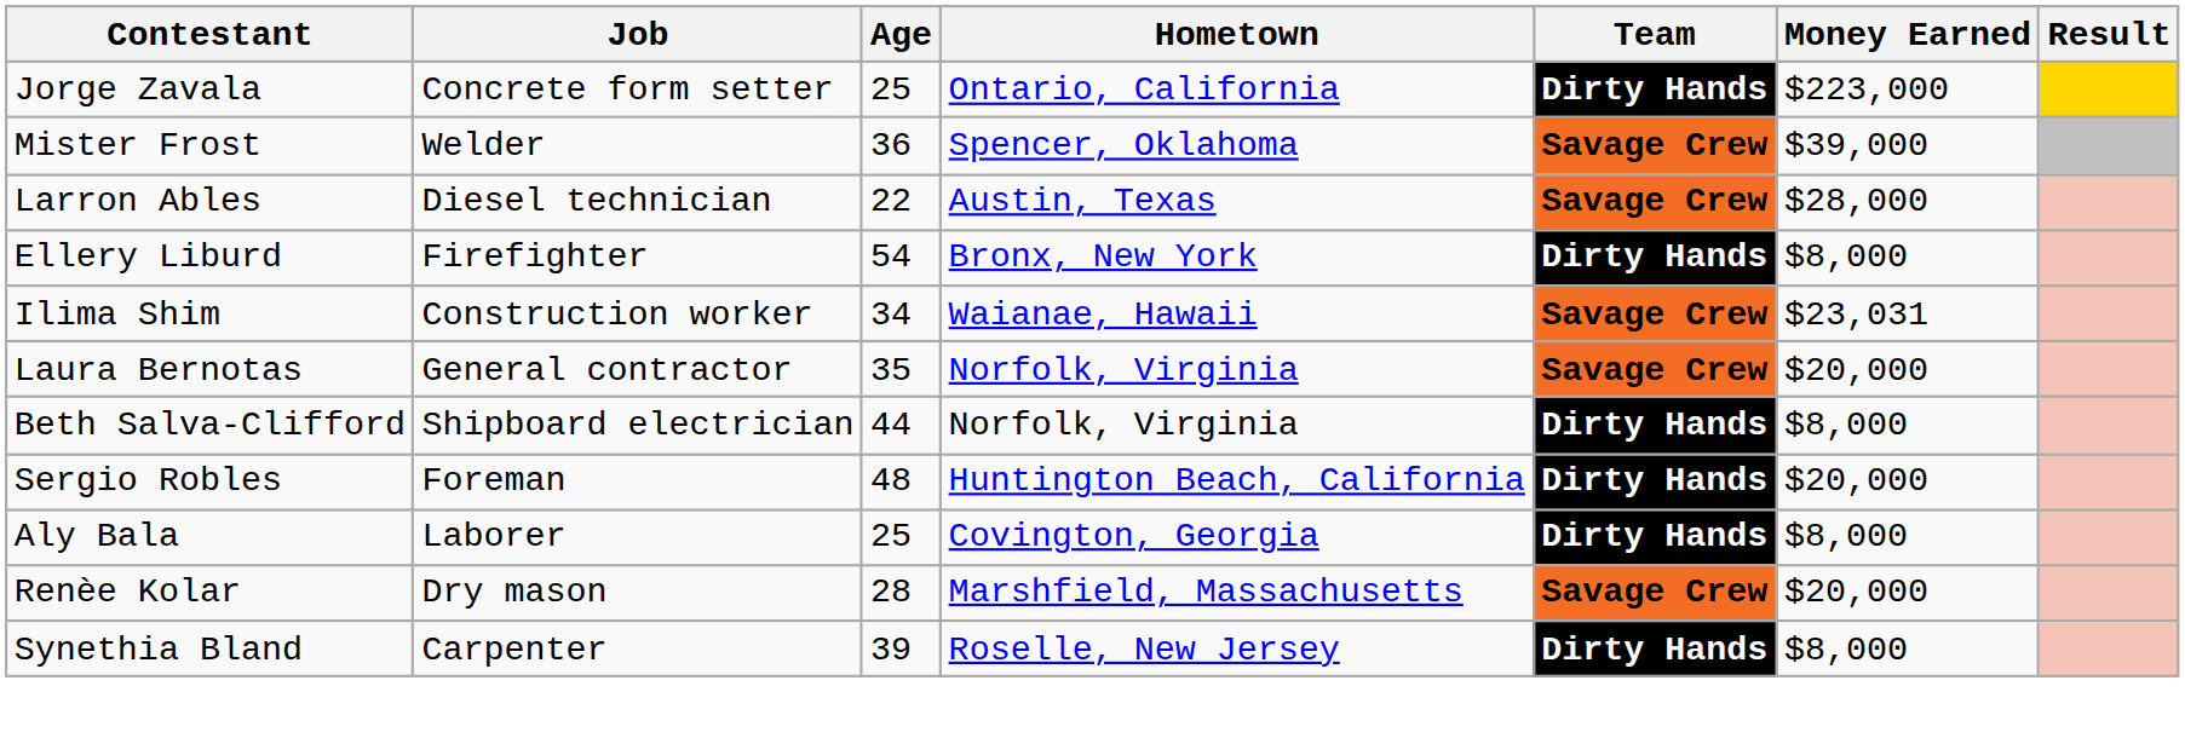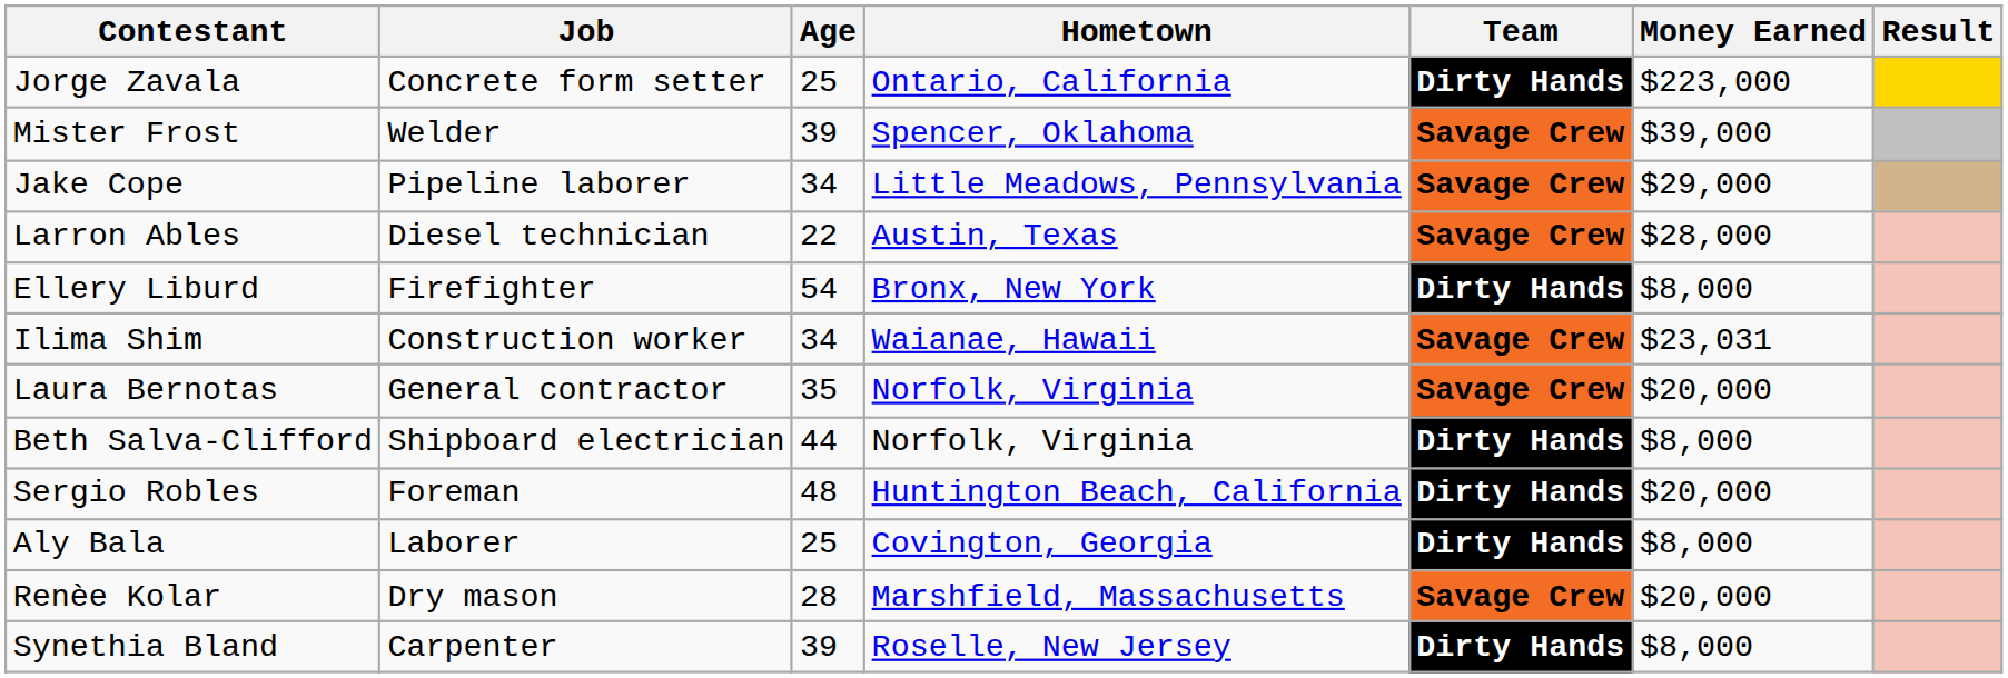Mister Frost | Age: 36 -> 39
+ row: Jake Cope | Pipeline laborer | 34 | Little Meadows, Pennsylvania | Savage Crew | $29,000
